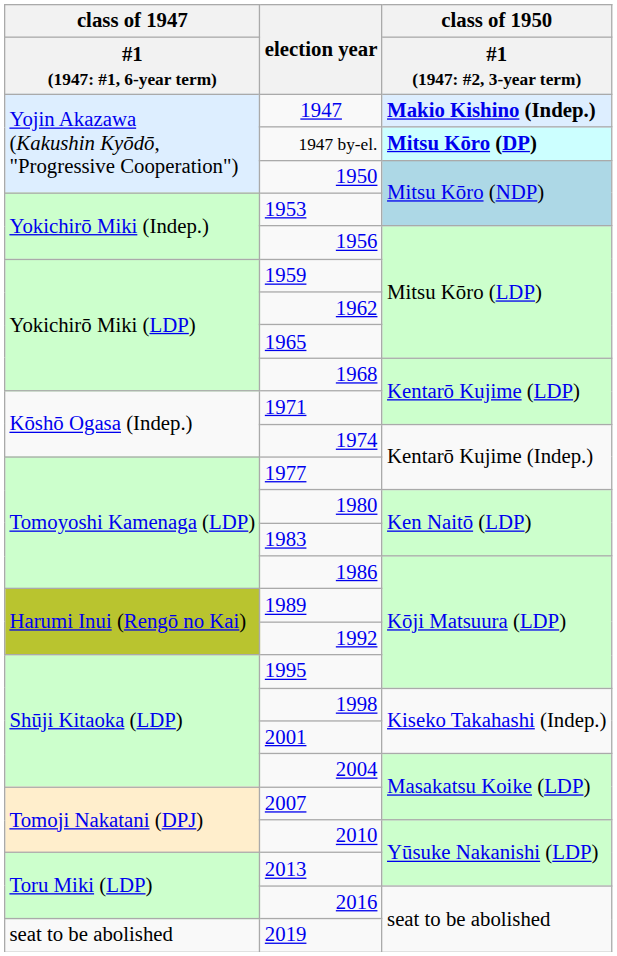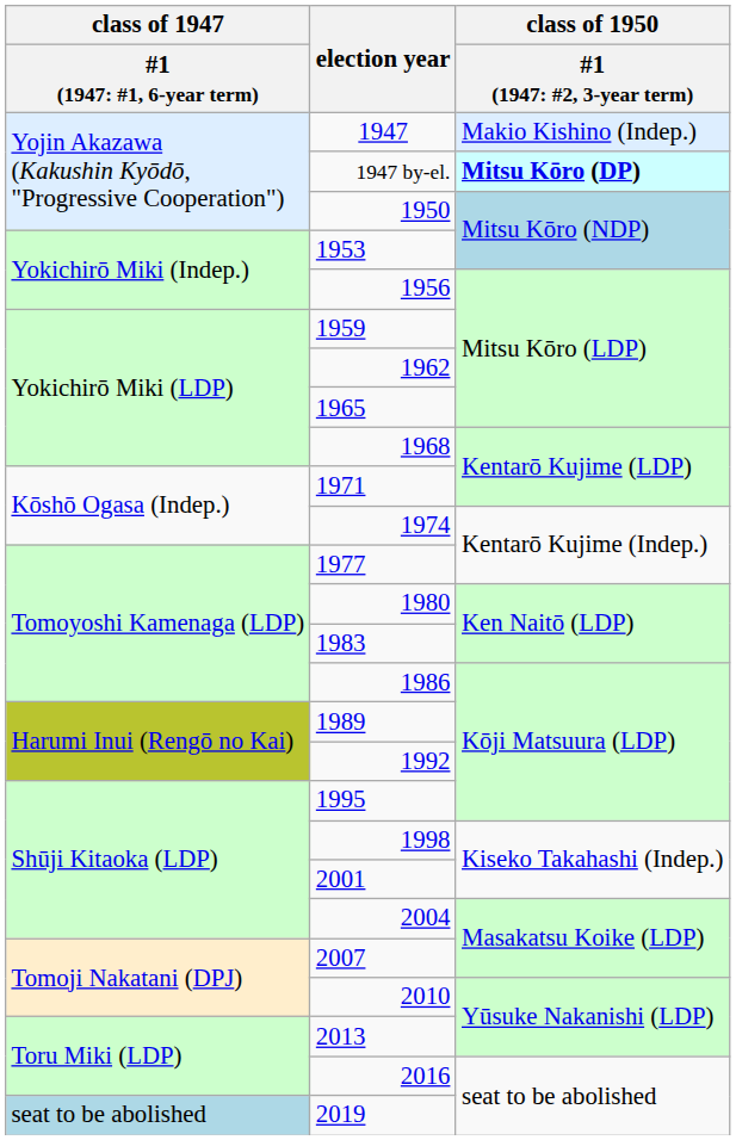1947 | column 3: bold -> normal
2019 | column 1: no background -> lightblue background
